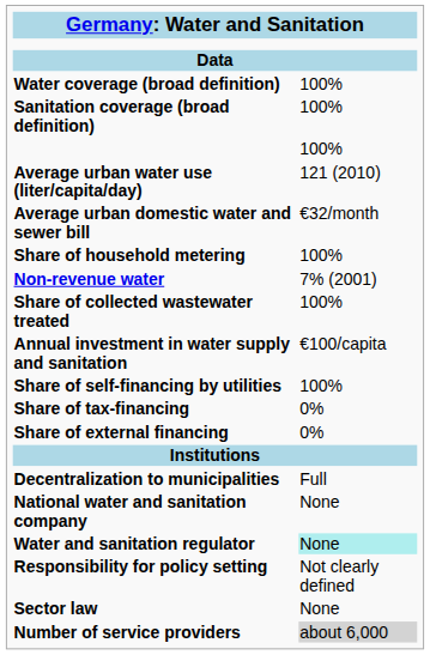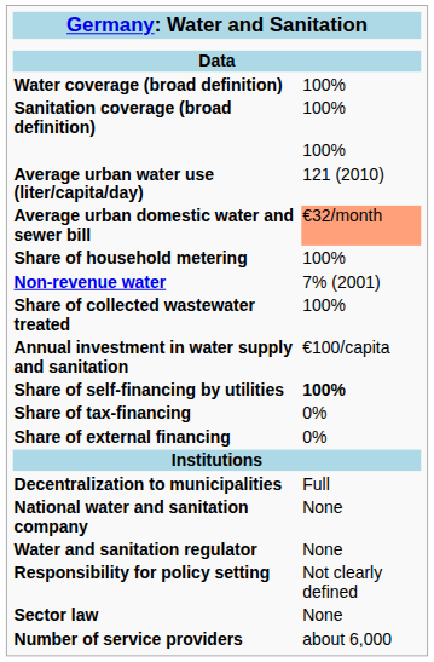Average urban domestic water and sewer bill | column 2: no background -> lightsalmon background
Share of self-financing by utilities | column 2: normal -> bold
Water and sanitation regulator | column 2: paleturquoise background -> no background
Number of service providers | column 2: lightgrey background -> no background
